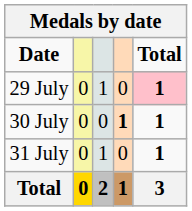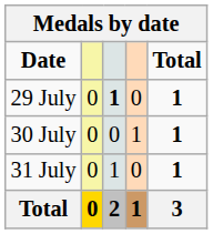29 July | column 3: normal -> bold
29 July | Total: pink background -> no background
30 July | column 4: bold -> normal
